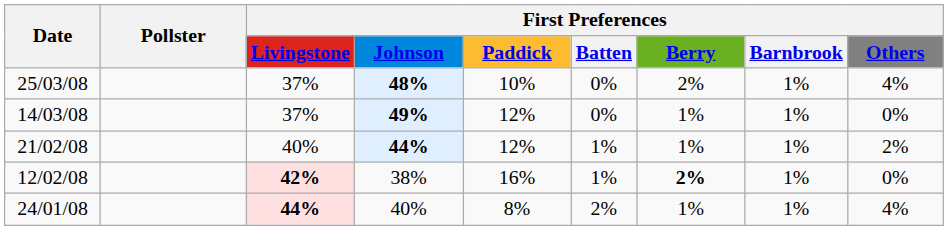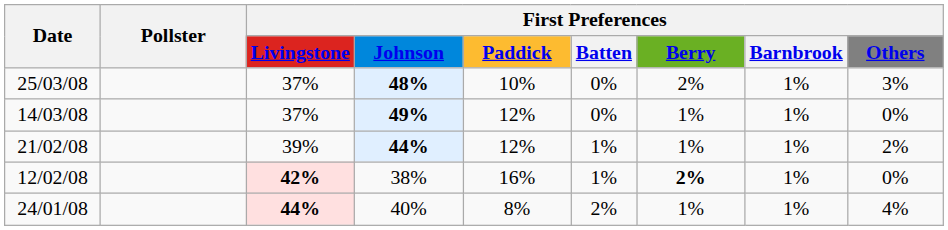25/03/08 | First Preferences / Others: 4% -> 3%
21/02/08 | First Preferences / Livingstone: 40% -> 39%
